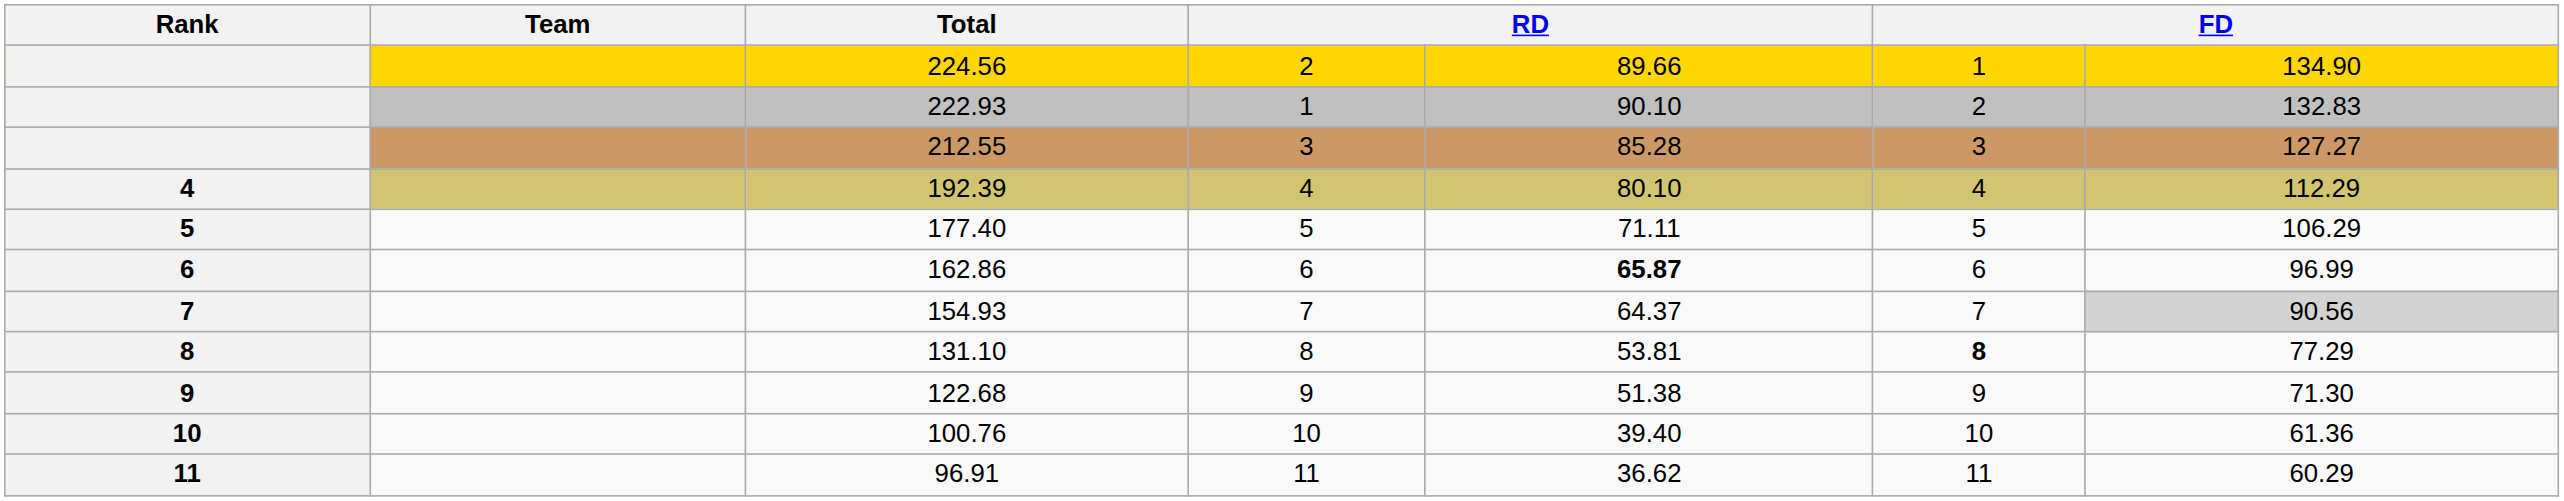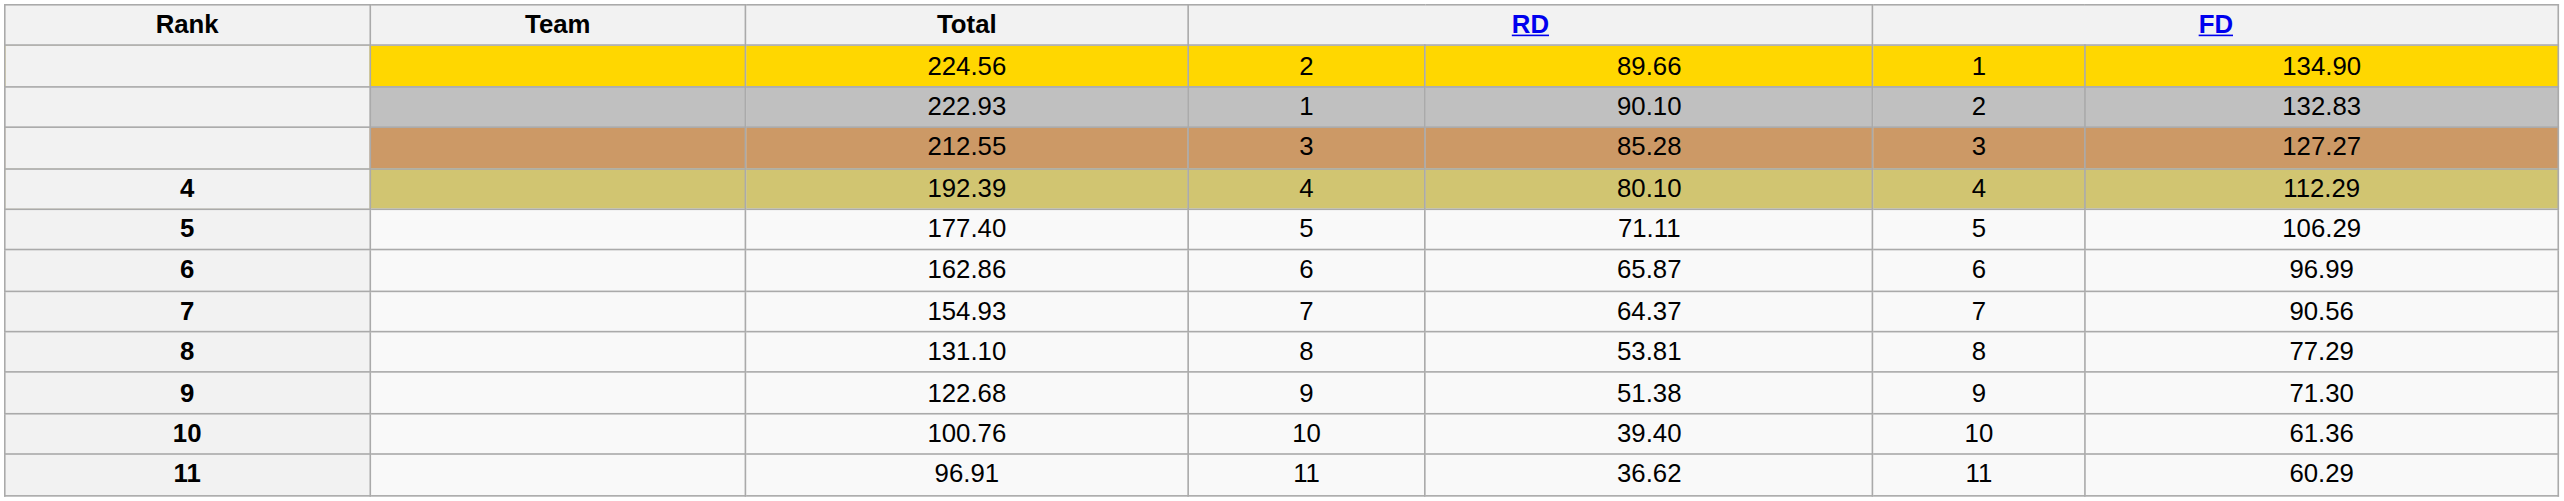162.86 | column 5: bold -> normal
154.93 | column 7: lightgrey background -> no background
131.10 | column 6: bold -> normal
